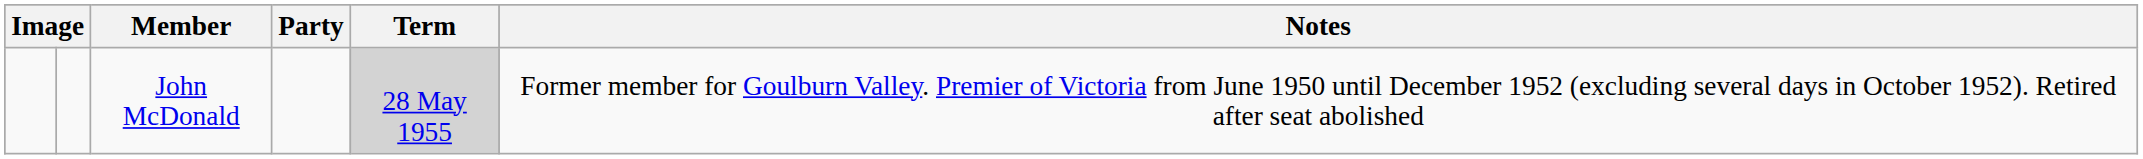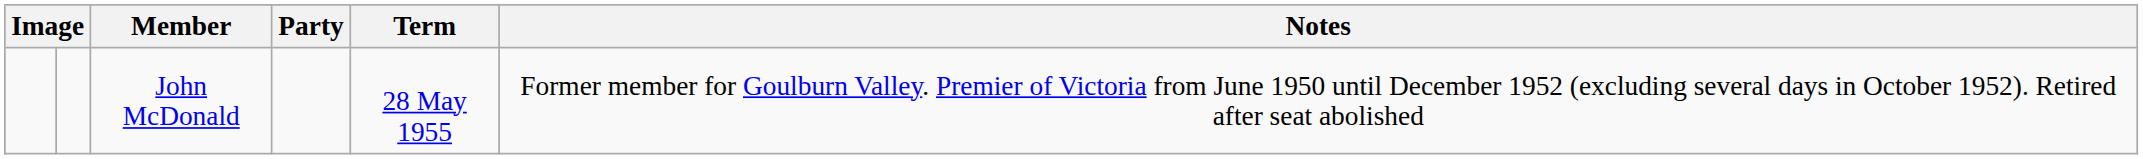John McDonald | Term: lightgrey background -> no background
